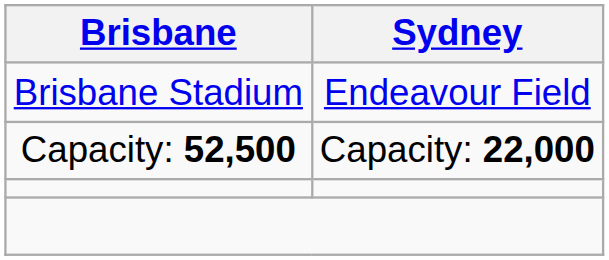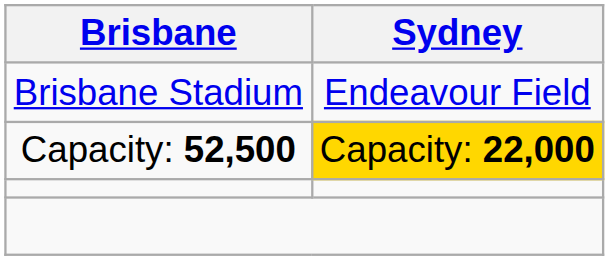row 3 | Sydney: no background -> gold background
